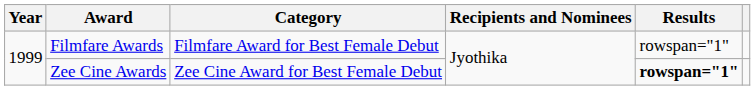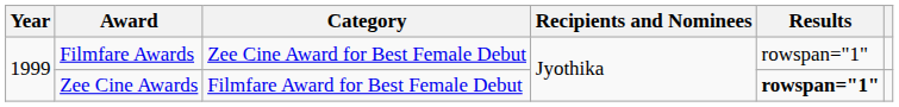Filmfare Awards | Category: Filmfare Award for Best Female Debut -> Zee Cine Award for Best Female Debut
Zee Cine Awards | Category: Zee Cine Award for Best Female Debut -> Filmfare Award for Best Female Debut
